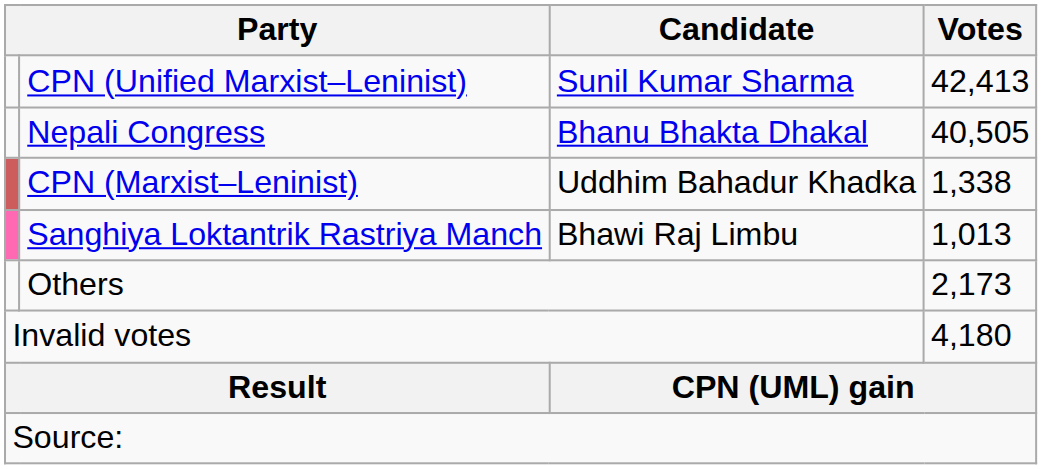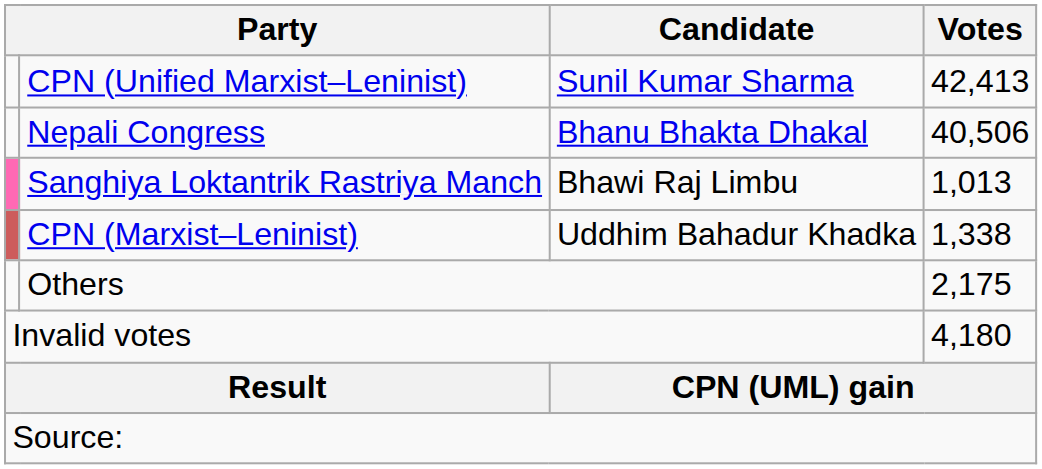Nepali Congress | Votes: 40,505 -> 40,506
rows swapped: CPN (Marxist–Leninist) <-> Sanghiya Loktantrik Rastriya Manch
Others | Votes: 2,173 -> 2,175
